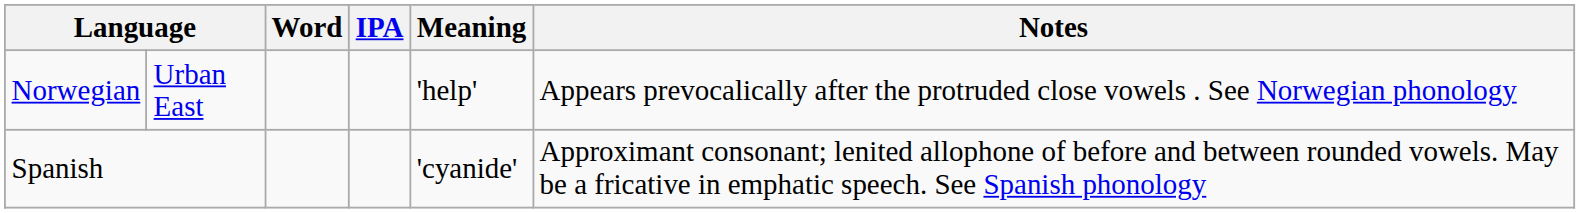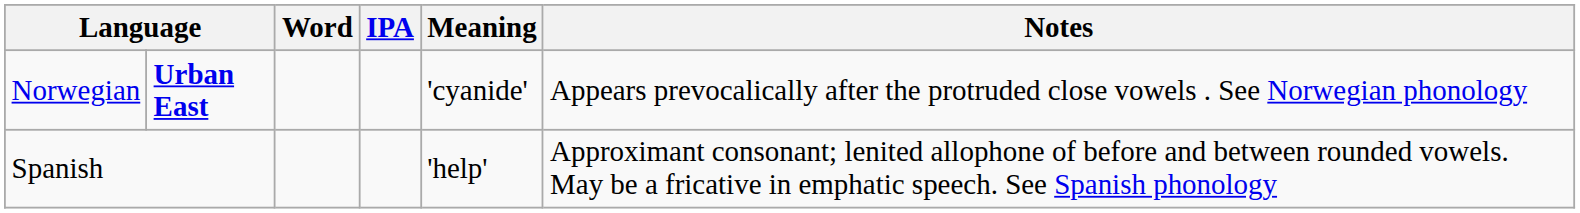Norwegian | column 2: normal -> bold
Norwegian | Meaning: 'help' -> 'cyanide'
Spanish | Meaning: 'cyanide' -> 'help'
